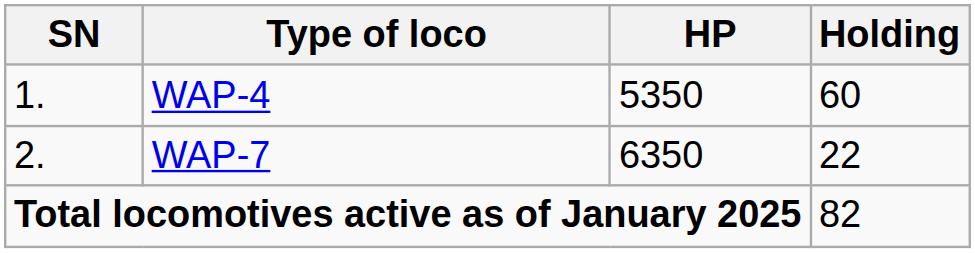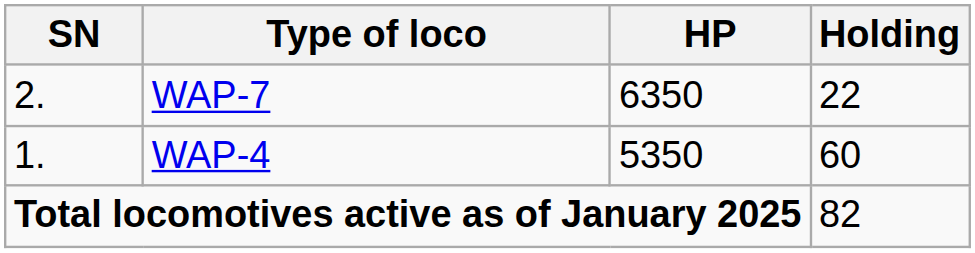rows swapped: WAP-4 <-> WAP-7
